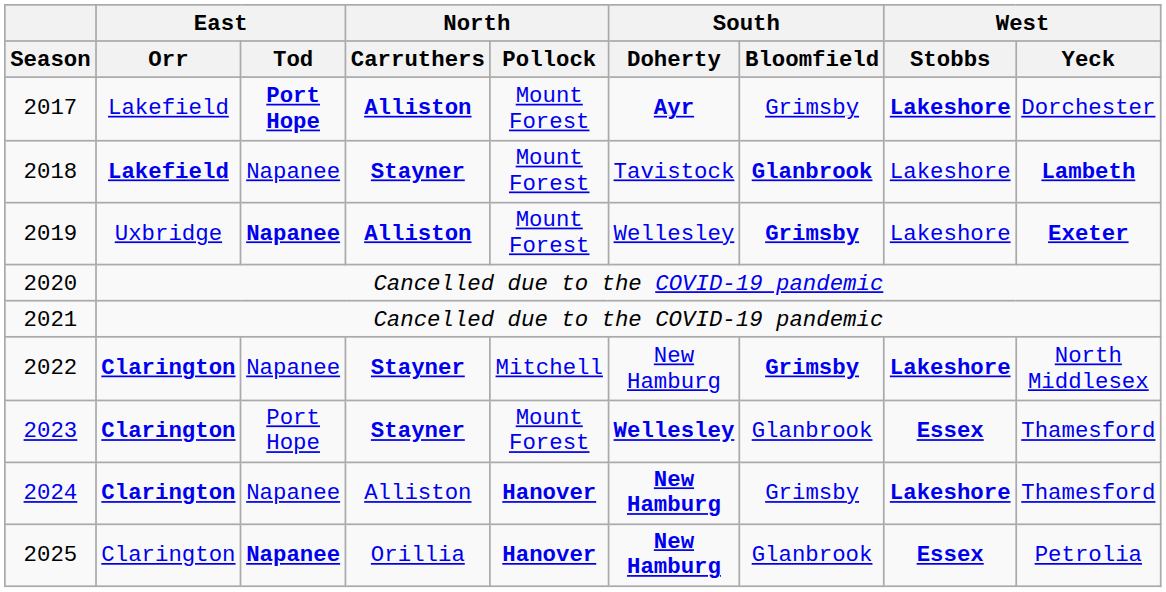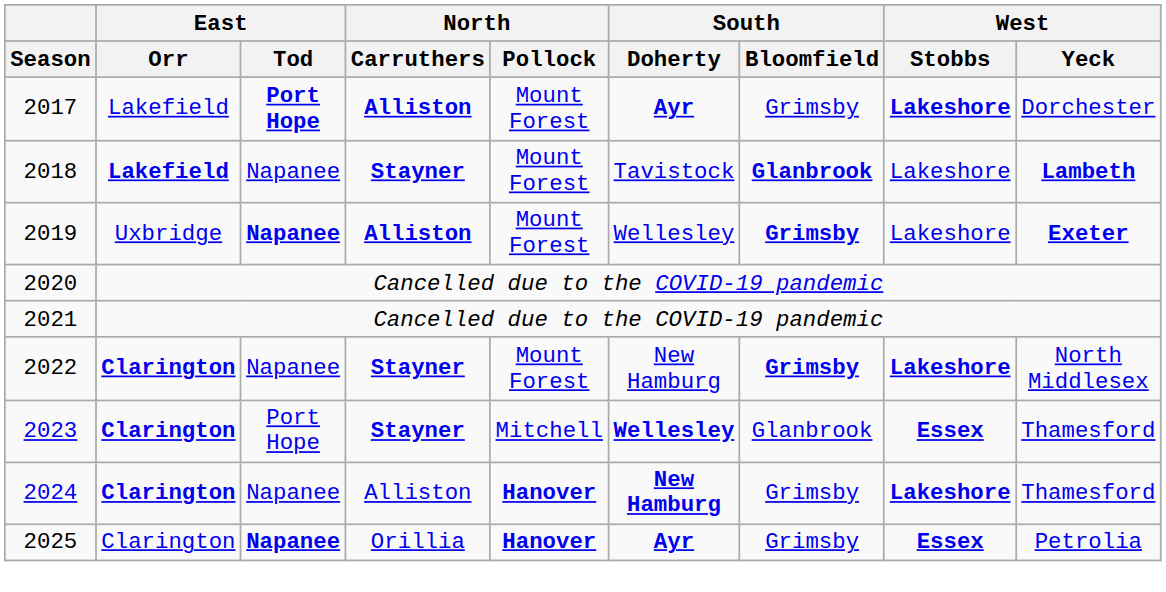2022 | North / Pollock: Mitchell -> Mount Forest
2023 | North / Pollock: Mount Forest -> Mitchell
2025 | South / Doherty: New Hamburg -> Ayr
2025 | South / Bloomfield: Glanbrook -> Grimsby
